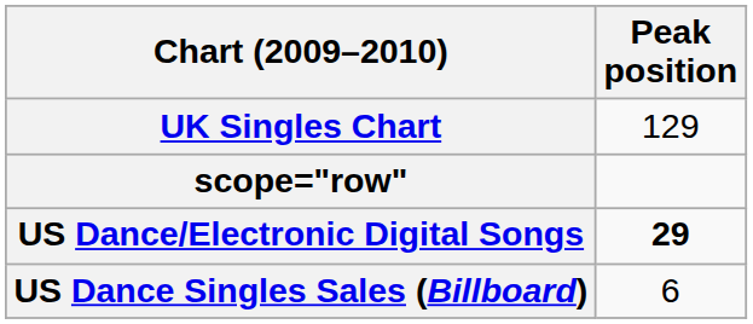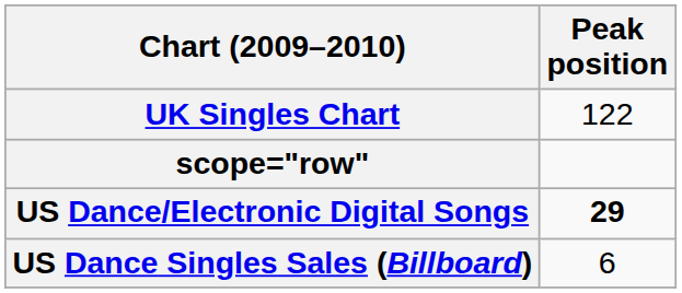UK Singles Chart | Peak position: 129 -> 122
